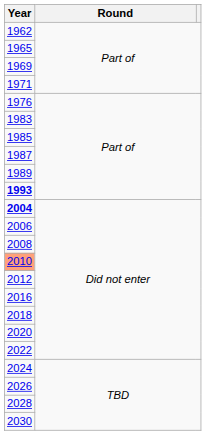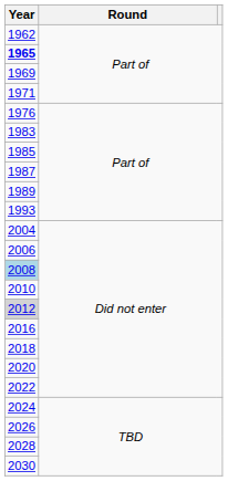1965 | Year: normal -> bold
1993 | Year: bold -> normal
2004 | Year: bold -> normal
2008 | Year: no background -> lightblue background
2010 | Year: lightsalmon background -> no background
2012 | Year: no background -> lightgrey background
